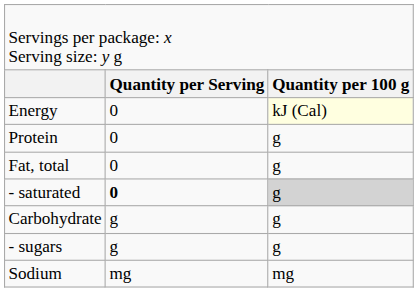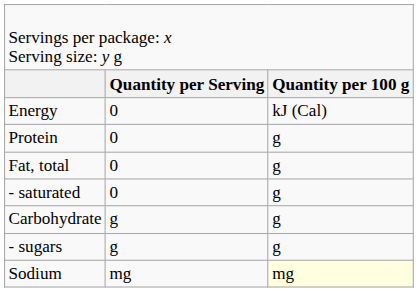Energy | column 3: lightyellow background -> no background
- saturated | column 2: bold -> normal
- saturated | column 3: lightgrey background -> no background
Sodium | column 3: no background -> lightyellow background
